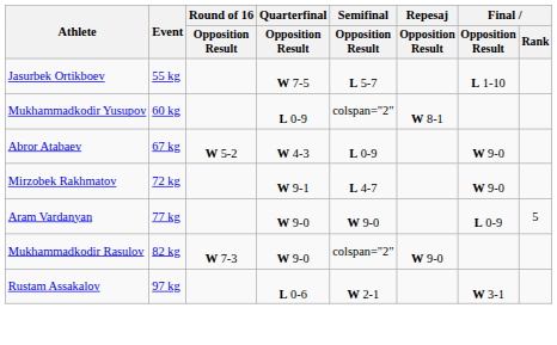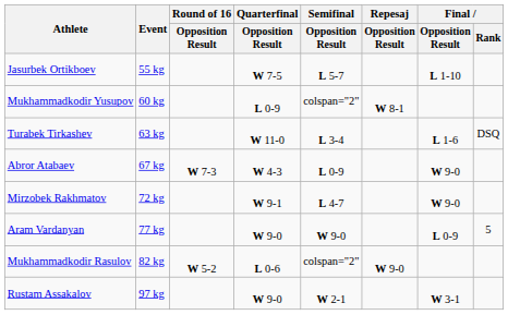+ row: Turabek Tirkashev | 63 kg | W 11-0 | L 3-4 | L 1-6 | DSQ
Abror Atabaev | Round of 16 / Opposition Result: W 5-2 -> W 7-3
Mukhammadkodir Rasulov | Round of 16 / Opposition Result: W 7-3 -> W 5-2
Mukhammadkodir Rasulov | Quarterfinal / Opposition Result: W 9-0 -> L 0-6
Rustam Assakalov | Quarterfinal / Opposition Result: L 0-6 -> W 9-0
